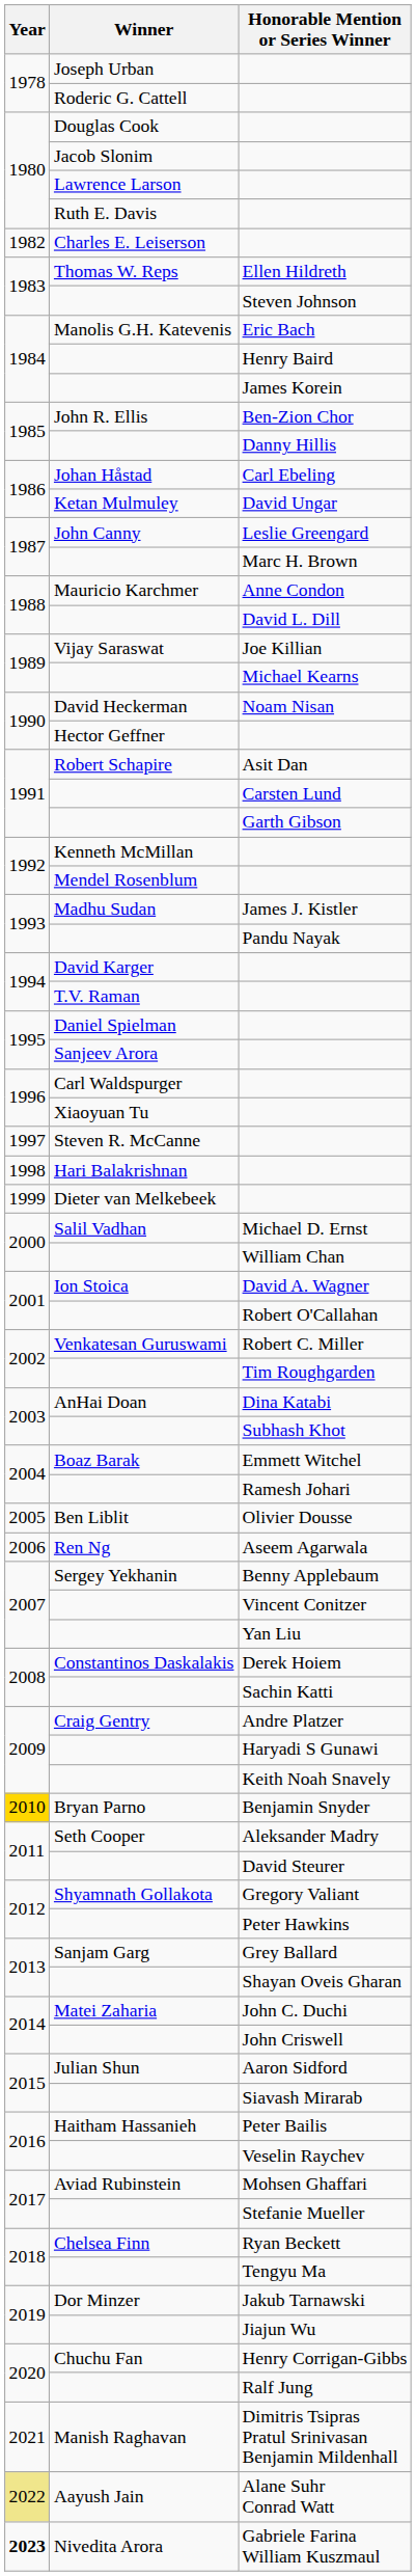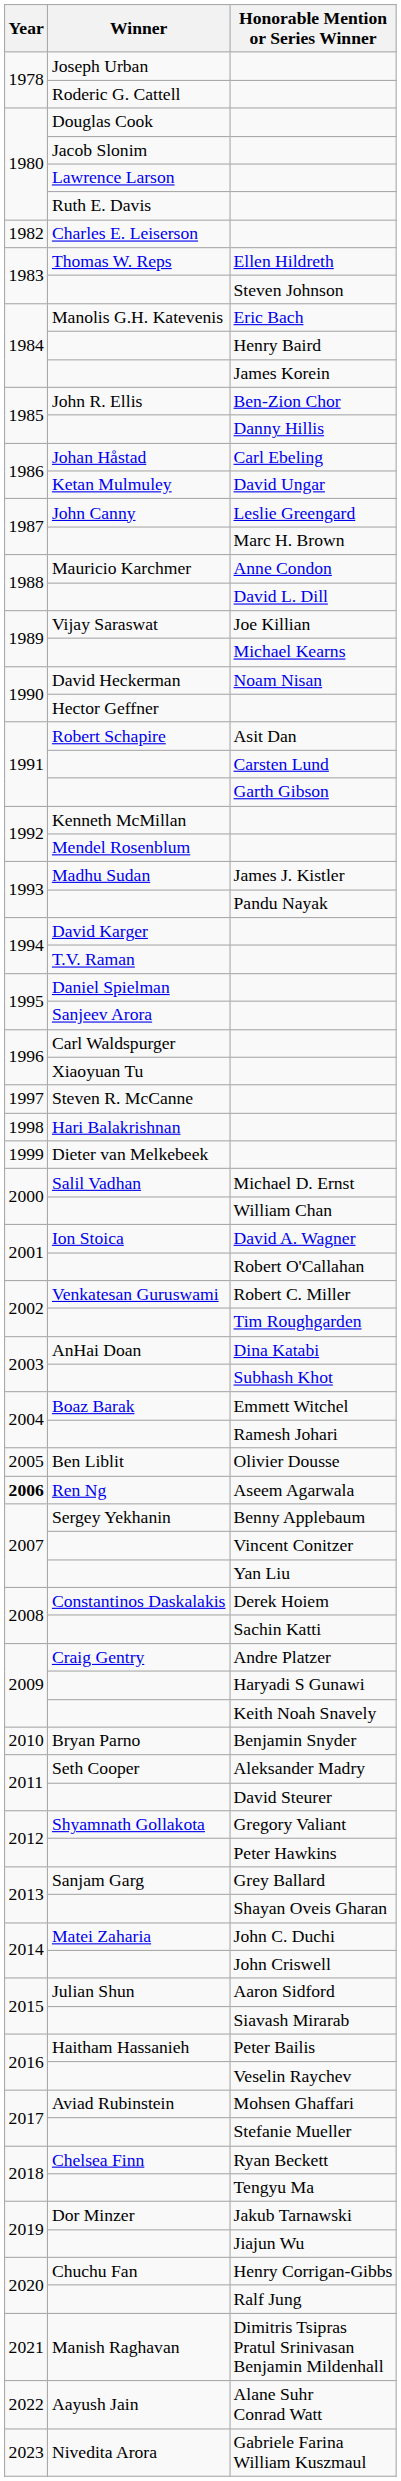Aseem Agarwala | Year: normal -> bold
Benjamin Snyder | Year: gold background -> no background
Alane Suhr Conrad Watt | Year: khaki background -> no background
Gabriele Farina William Kuszmaul | Year: bold -> normal
